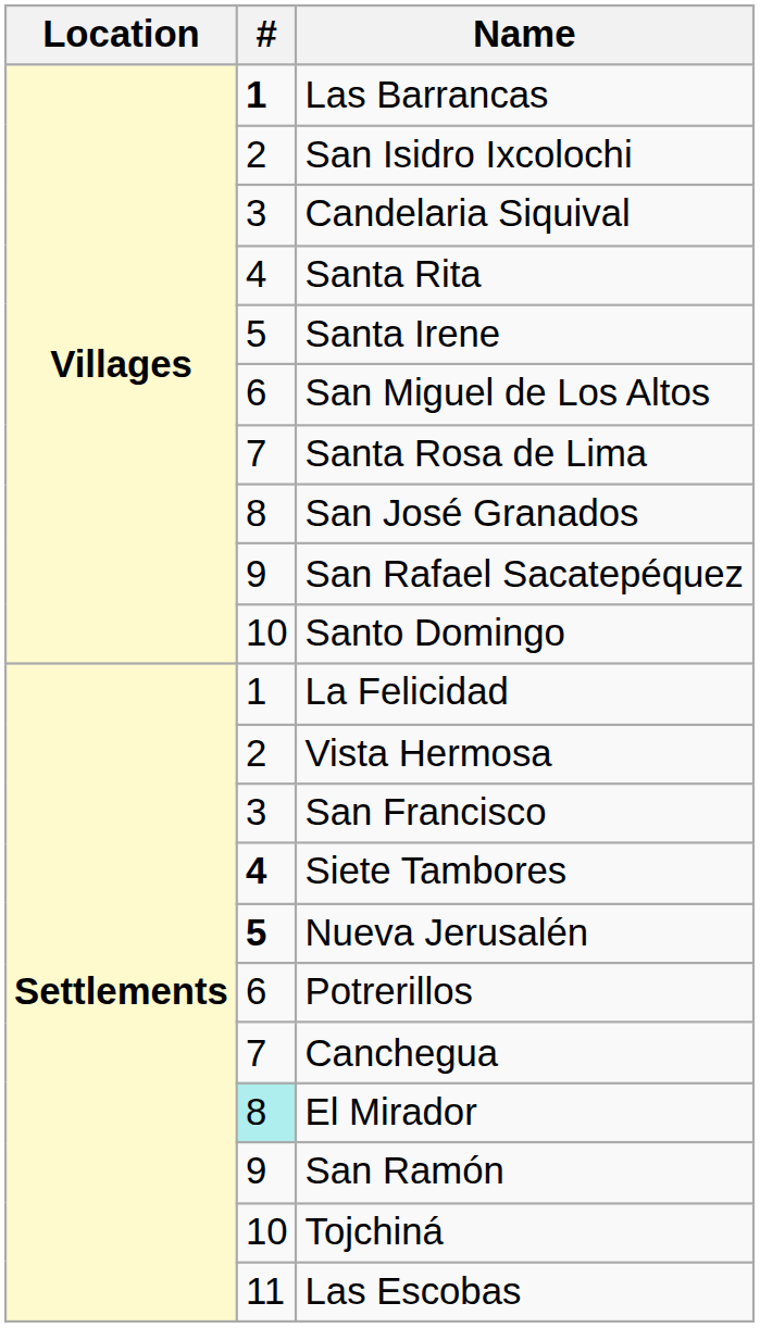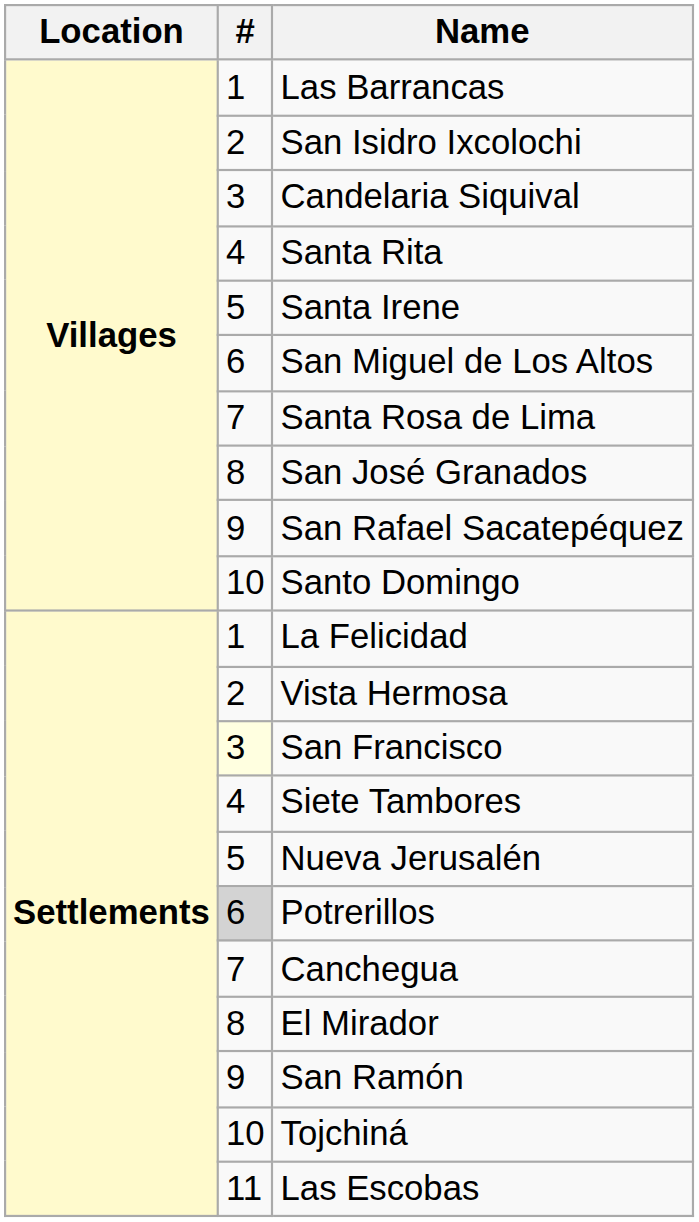Las Barrancas | #: bold -> normal
San Francisco | #: no background -> lightyellow background
Siete Tambores | #: bold -> normal
Nueva Jerusalén | #: bold -> normal
Potrerillos | #: no background -> lightgrey background
El Mirador | #: paleturquoise background -> no background
